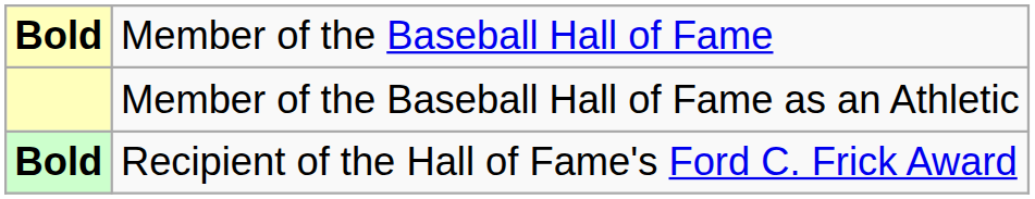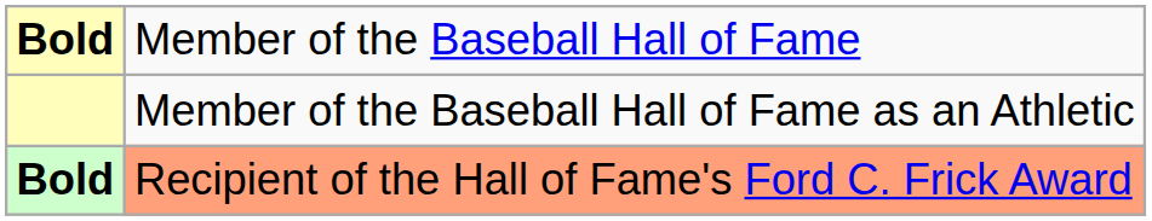row 3 | column 2: no background -> lightsalmon background
